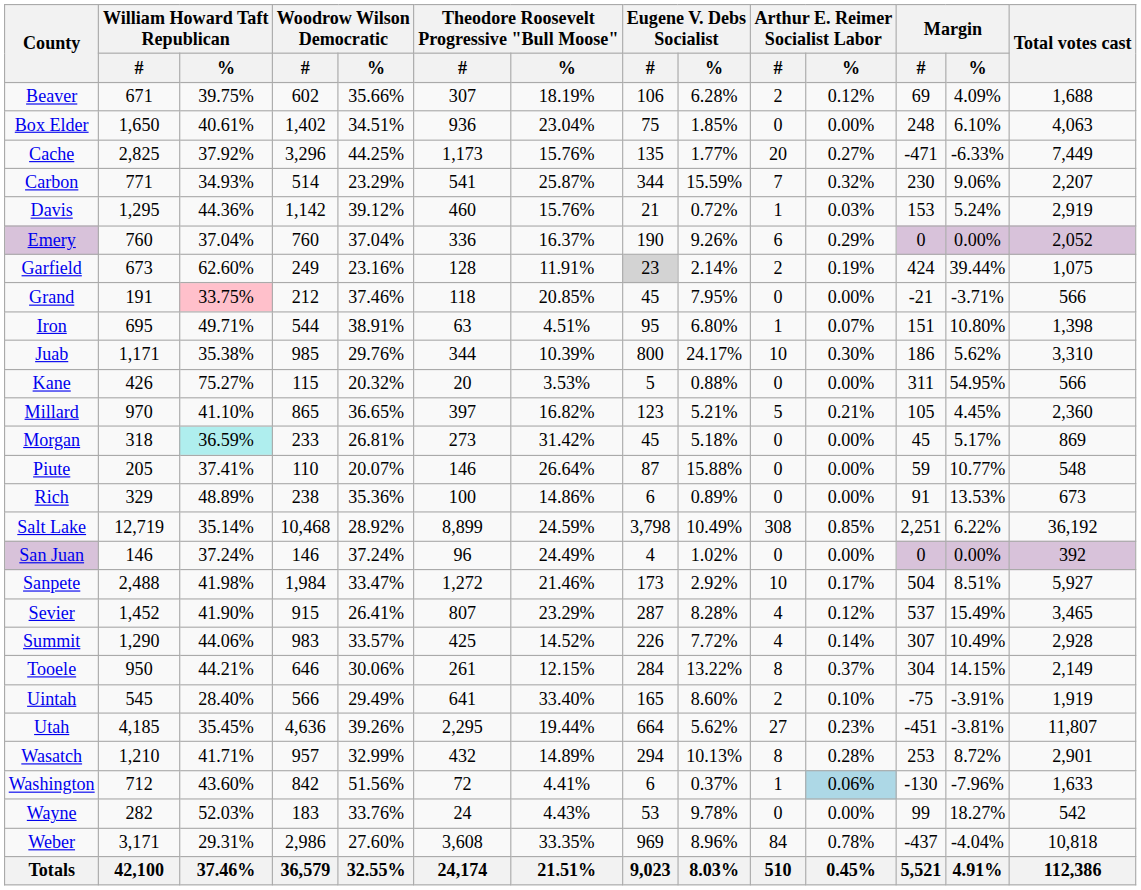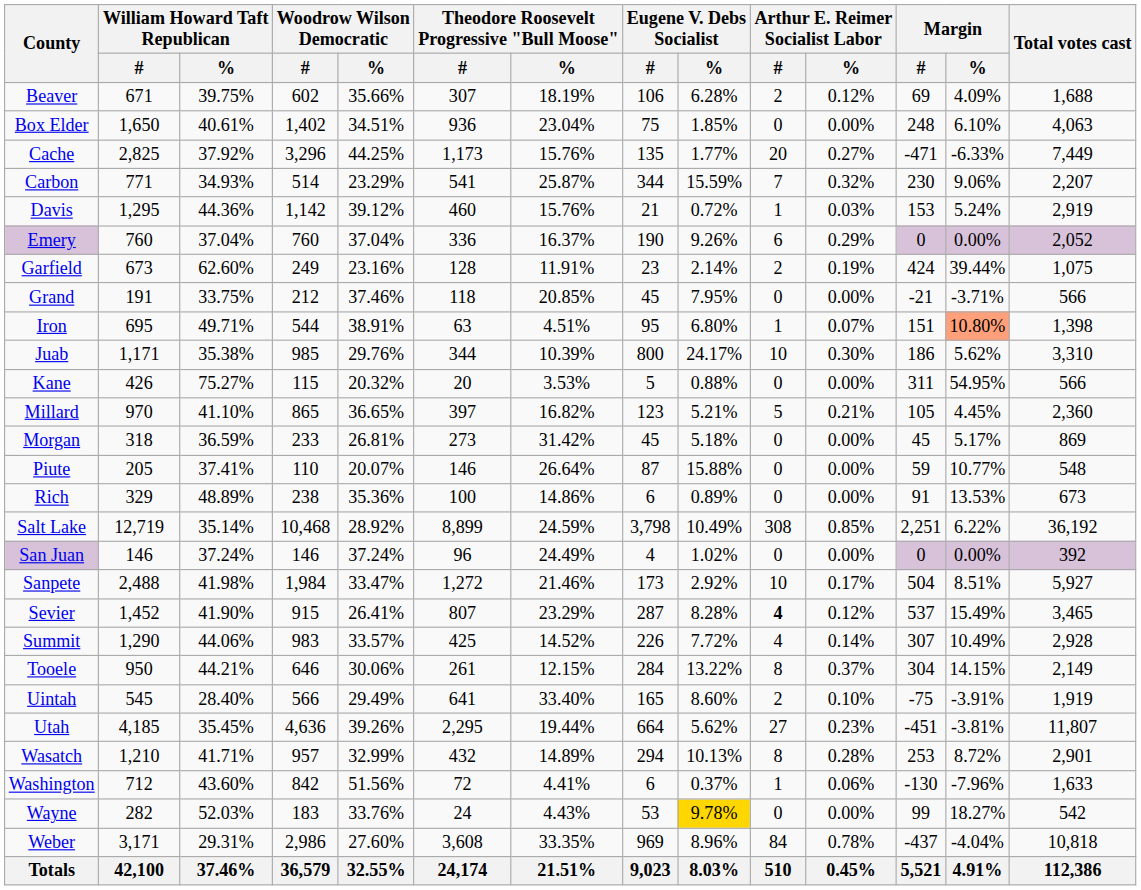Garfield | Eugene V. Debs Socialist / #: lightgrey background -> no background
Grand | William Howard Taft Republican / %: pink background -> no background
Iron | Margin / %: no background -> lightsalmon background
Morgan | William Howard Taft Republican / %: paleturquoise background -> no background
Sevier | Arthur E. Reimer Socialist Labor / #: normal -> bold
Washington | Arthur E. Reimer Socialist Labor / %: lightblue background -> no background
Wayne | Eugene V. Debs Socialist / %: no background -> gold background
